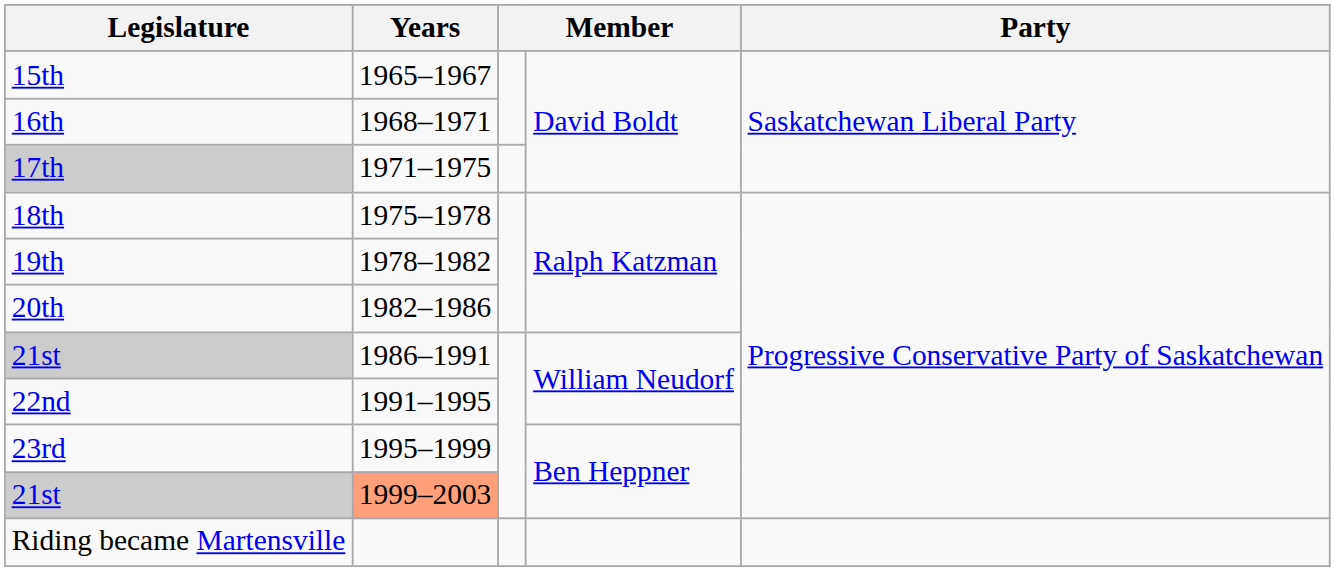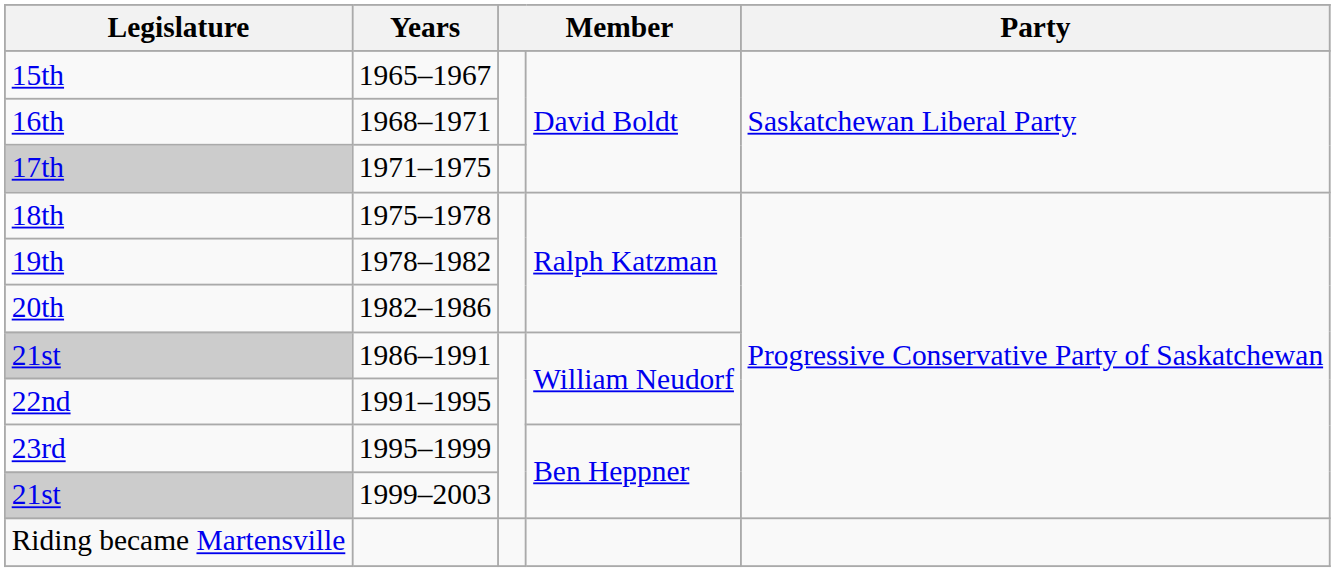21st / 1999–2003 | Years: lightsalmon background -> no background
